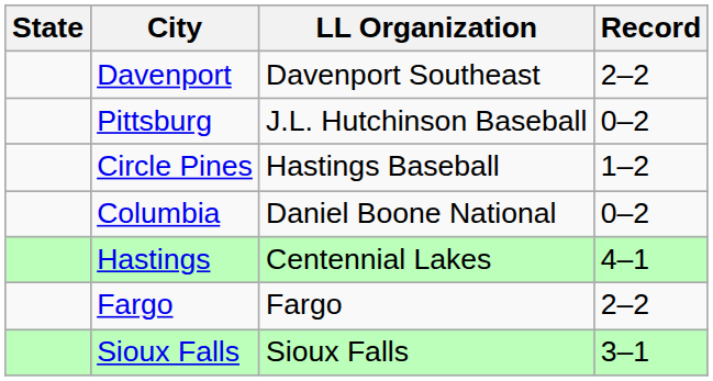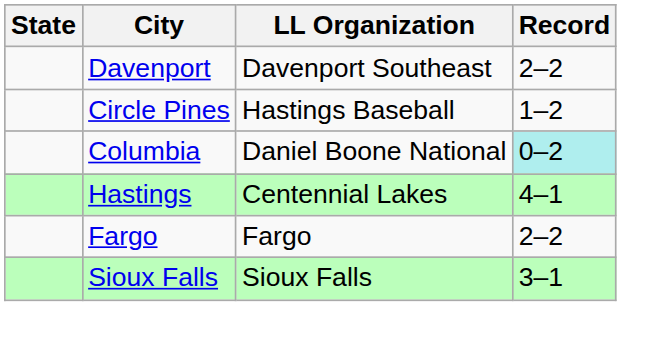- row: Pittsburg | J.L. Hutchinson Baseball | 0–2
Columbia | Record: no background -> paleturquoise background
